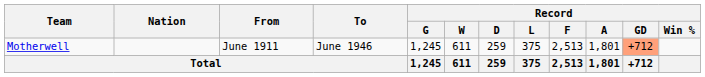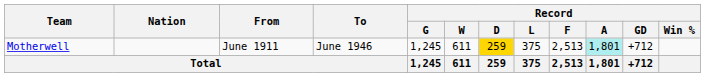Motherwell | Record / D: no background -> gold background
Motherwell | Record / A: no background -> paleturquoise background
Motherwell | Record / GD: lightsalmon background -> no background
